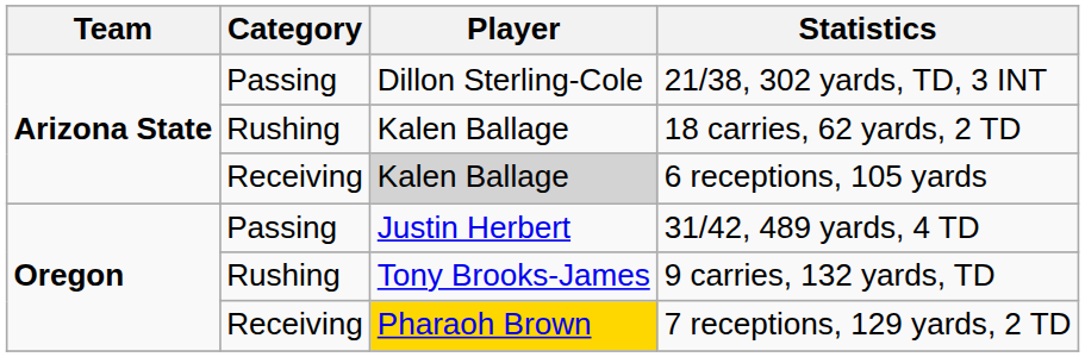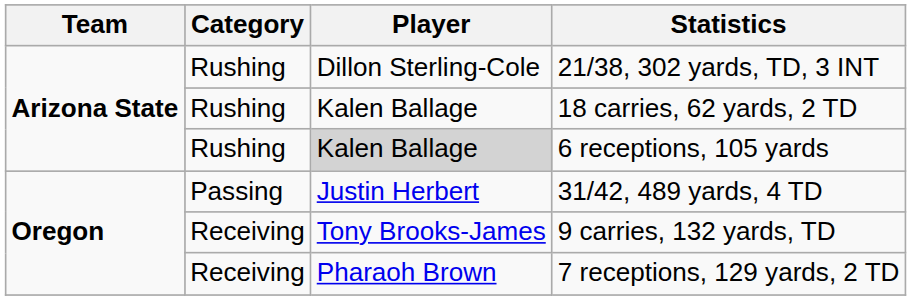21/38, 302 yards, TD, 3 INT | Category: Passing -> Rushing
6 receptions, 105 yards | Category: Receiving -> Rushing
9 carries, 132 yards, TD | Category: Rushing -> Receiving
7 receptions, 129 yards, 2 TD | Player: gold background -> no background
